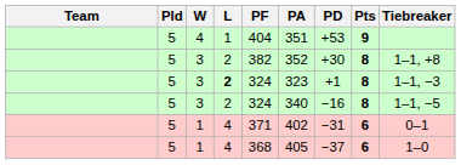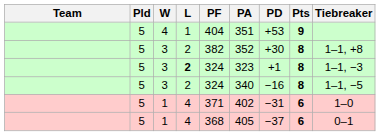row 6 | Tiebreaker: 0–1 -> 1–0
row 7 | Tiebreaker: 1–0 -> 0–1
